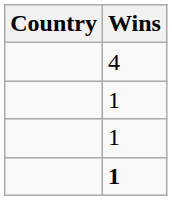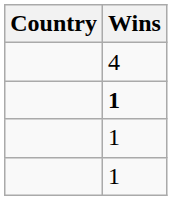row 3 | Wins: normal -> bold
row 5 | Wins: bold -> normal
